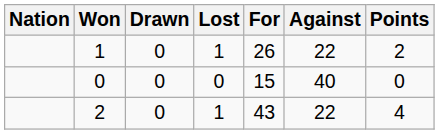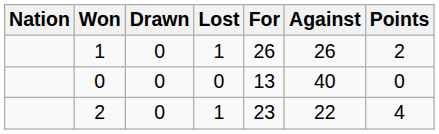row 2 | Against: 22 -> 26
row 3 | For: 15 -> 13
row 4 | For: 43 -> 23
